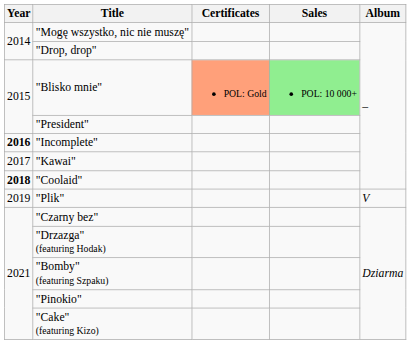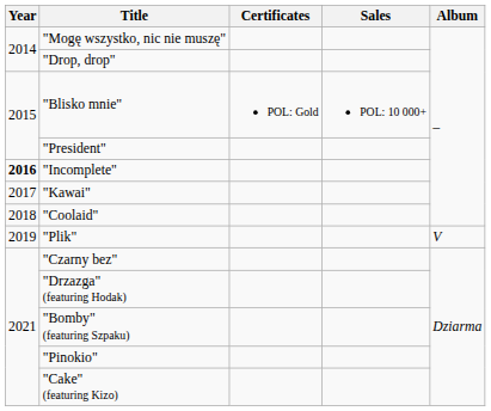"Blisko mnie" | Certificates: lightsalmon background -> no background
"Blisko mnie" | Sales: lightgreen background -> no background
"Coolaid" | Year: bold -> normal
